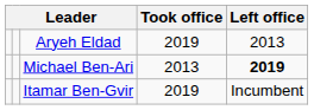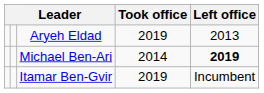Michael Ben-Ari | Took office: 2013 -> 2014
